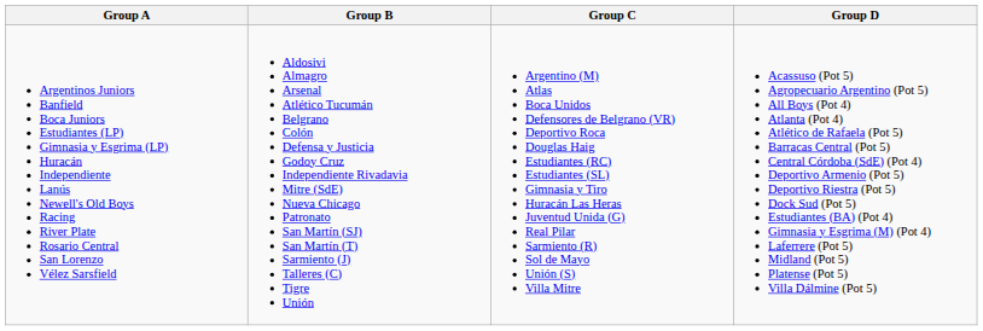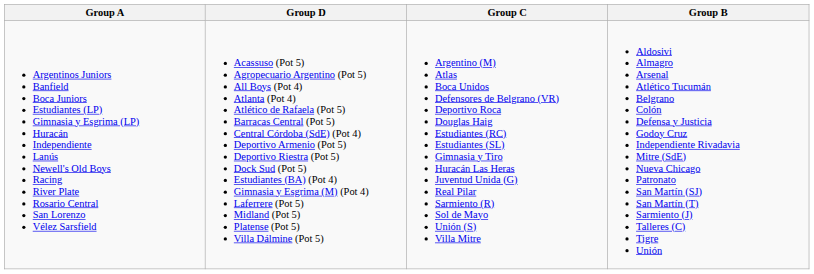columns swapped: Group B <-> Group D
